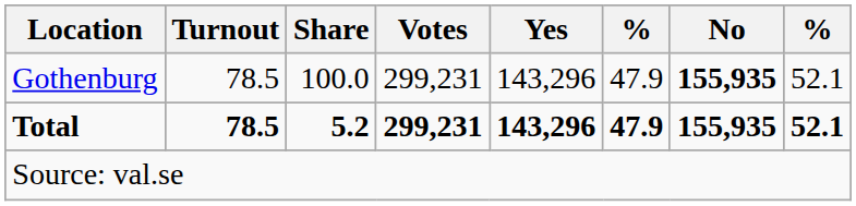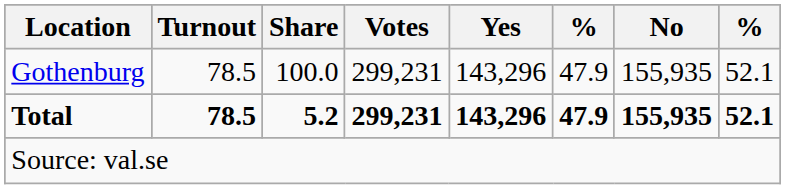Gothenburg | No: bold -> normal
